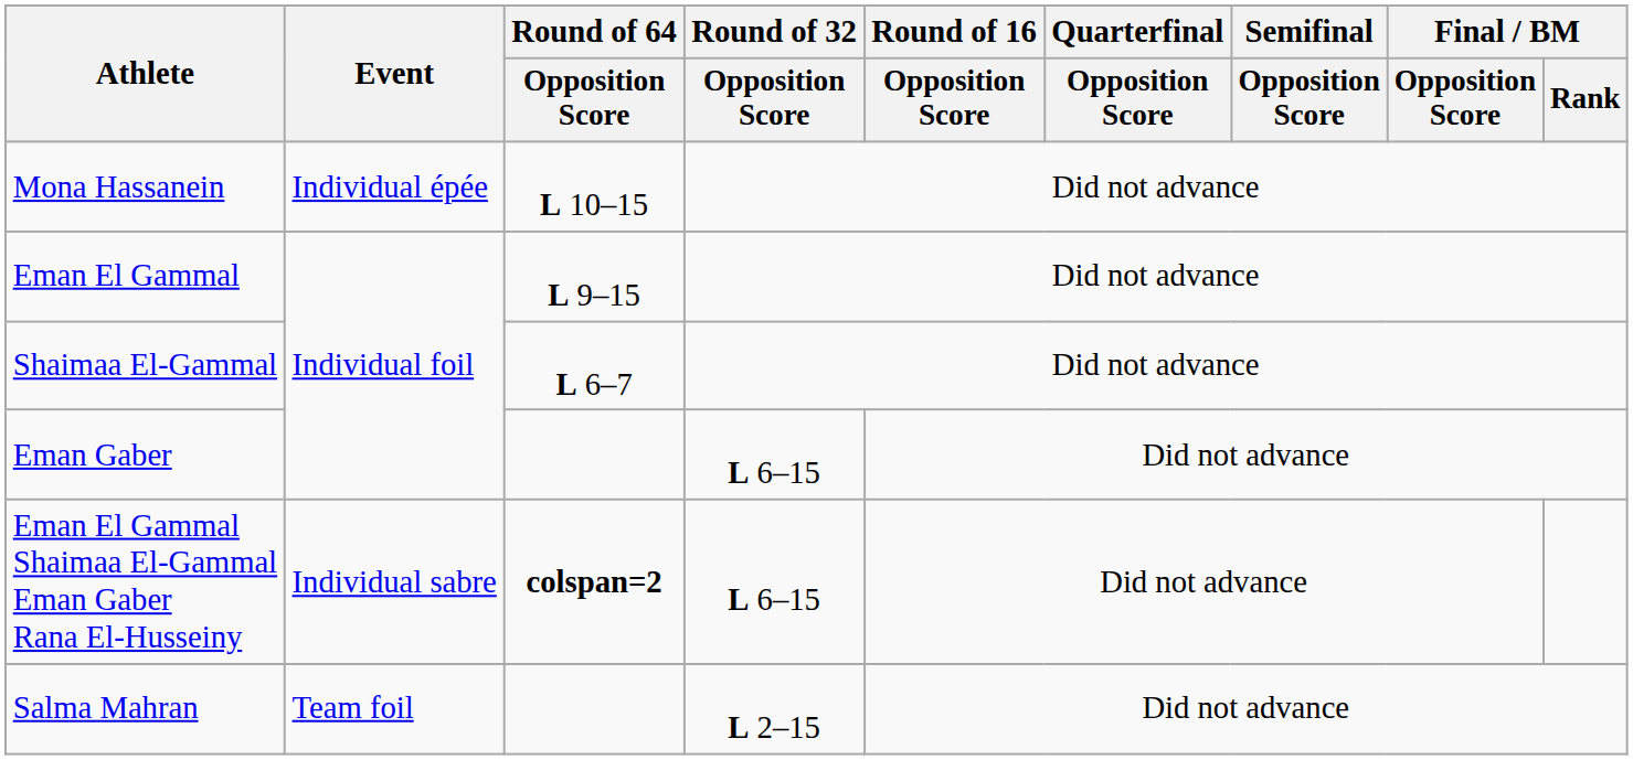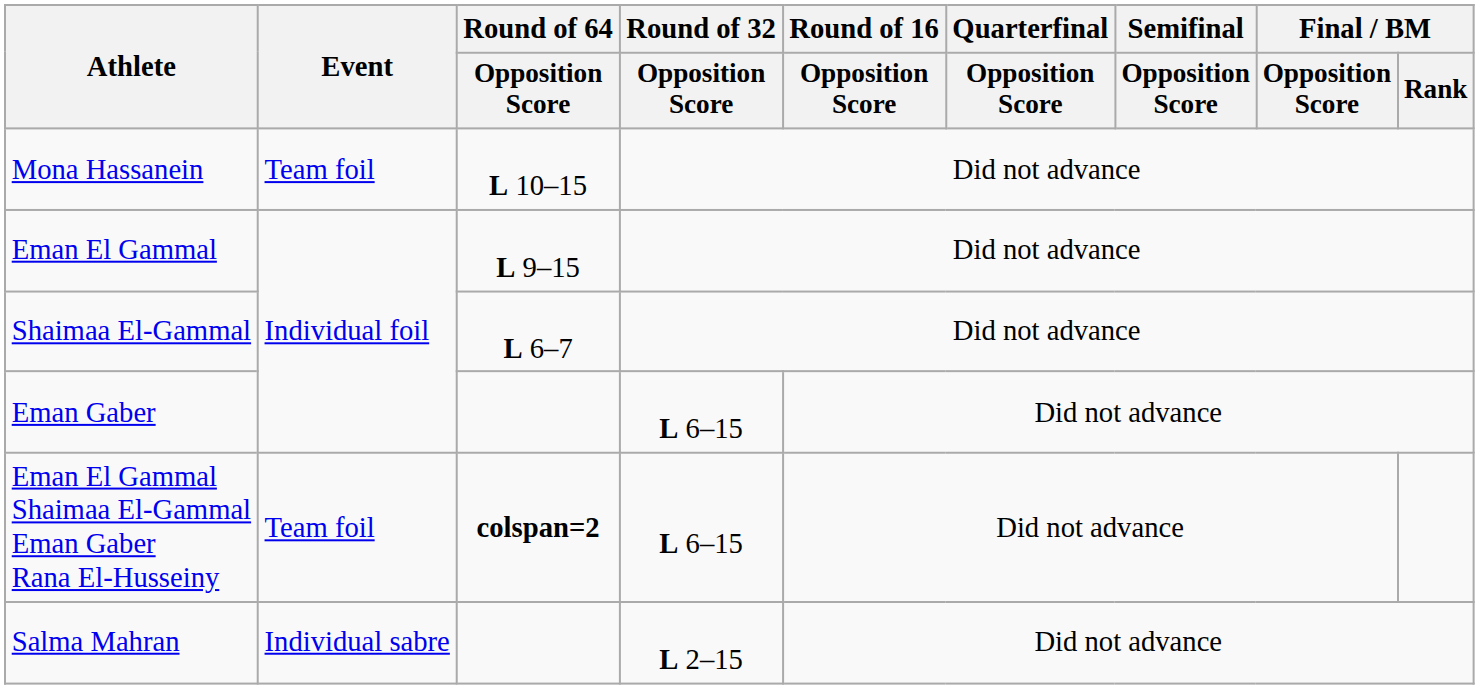Mona Hassanein | Event: Individual épée -> Team foil
Eman El Gammal Shaimaa El-Gammal Eman Gaber Rana El-Husseiny | Event: Individual sabre -> Team foil
Salma Mahran | Event: Team foil -> Individual sabre
